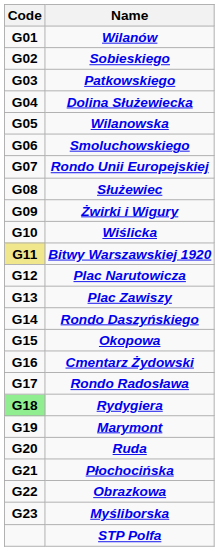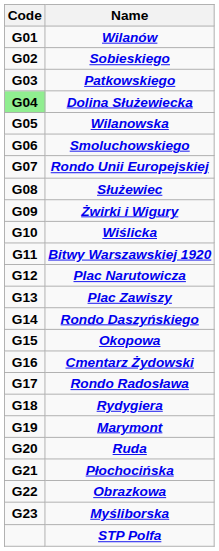Dolina Służewiecka | Code: no background -> lightgreen background
Bitwy Warszawskiej 1920 | Code: khaki background -> no background
Rydygiera | Code: lightgreen background -> no background
